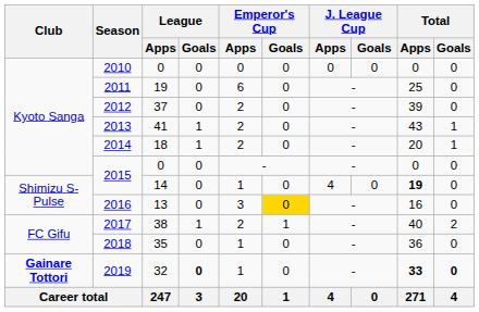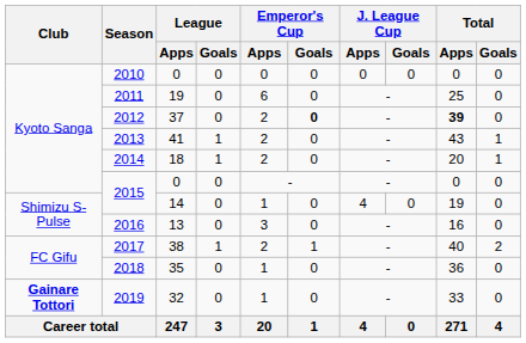2012 | Emperor's Cup / Goals: normal -> bold
2012 | Total / Apps: normal -> bold
2015 / 14 | Total / Apps: bold -> normal
2016 | Emperor's Cup / Goals: gold background -> no background
2019 | League / Goals: bold -> normal
2019 | Total / Apps: bold -> normal
2019 | Total / Goals: bold -> normal
